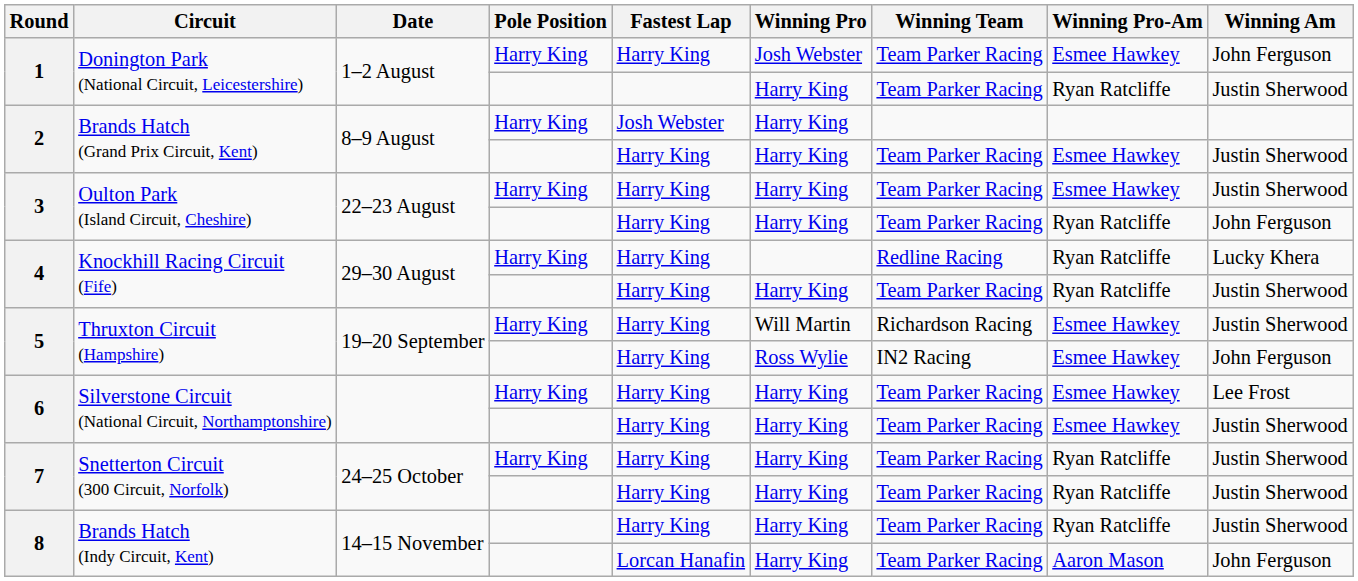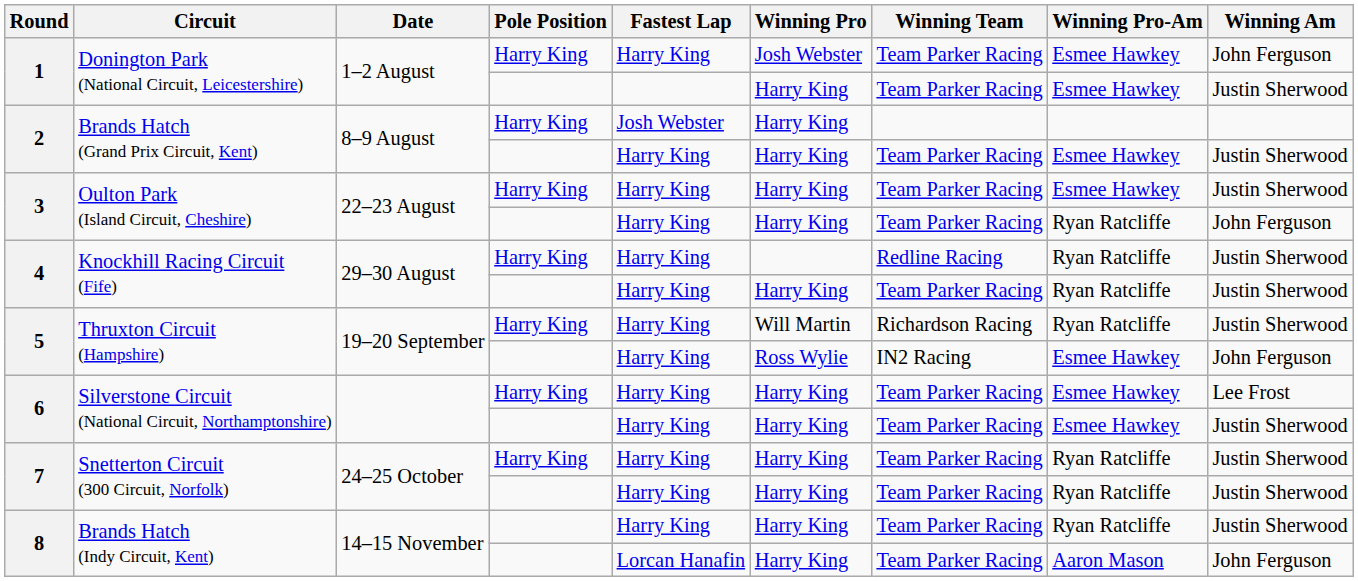row 3 | Winning Pro-Am: Ryan Ratcliffe -> Esmee Hawkey
row 8 | Winning Am: Lucky Khera -> Justin Sherwood
row 10 | Winning Pro-Am: Esmee Hawkey -> Ryan Ratcliffe
